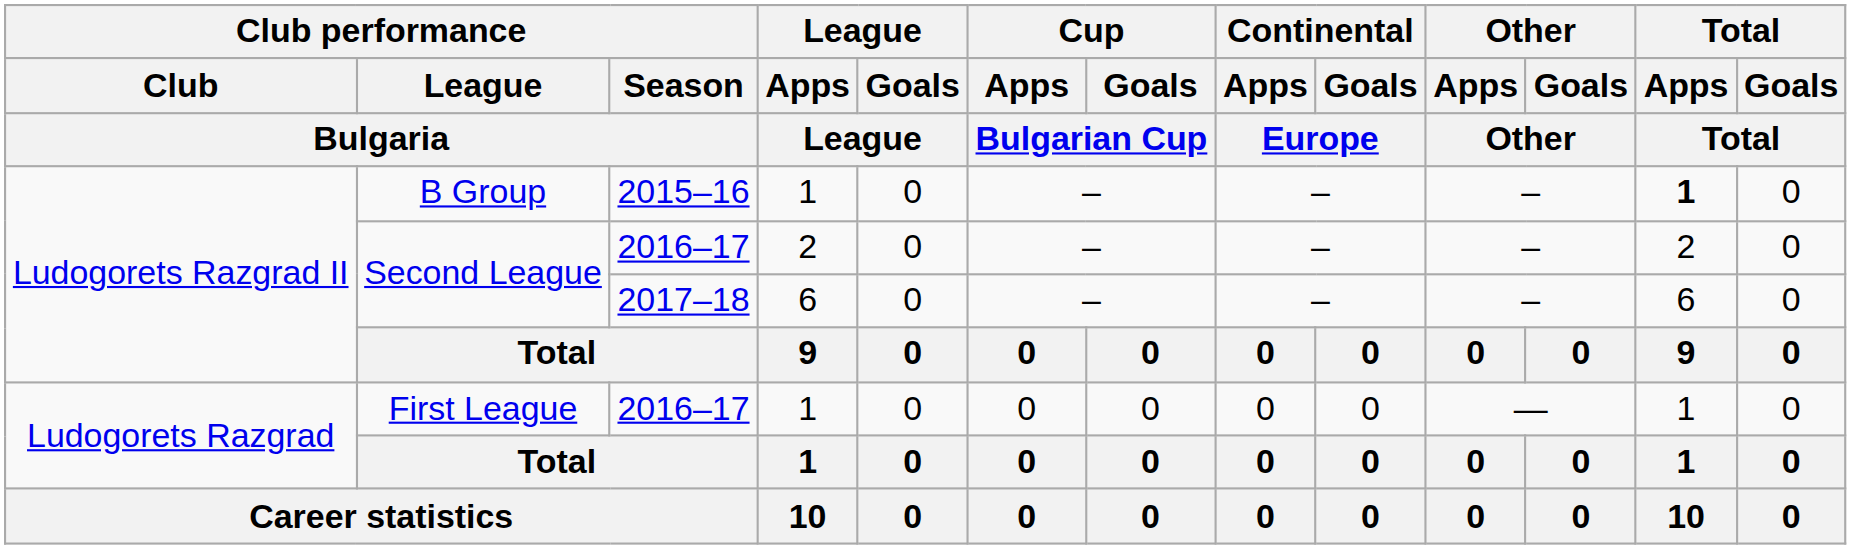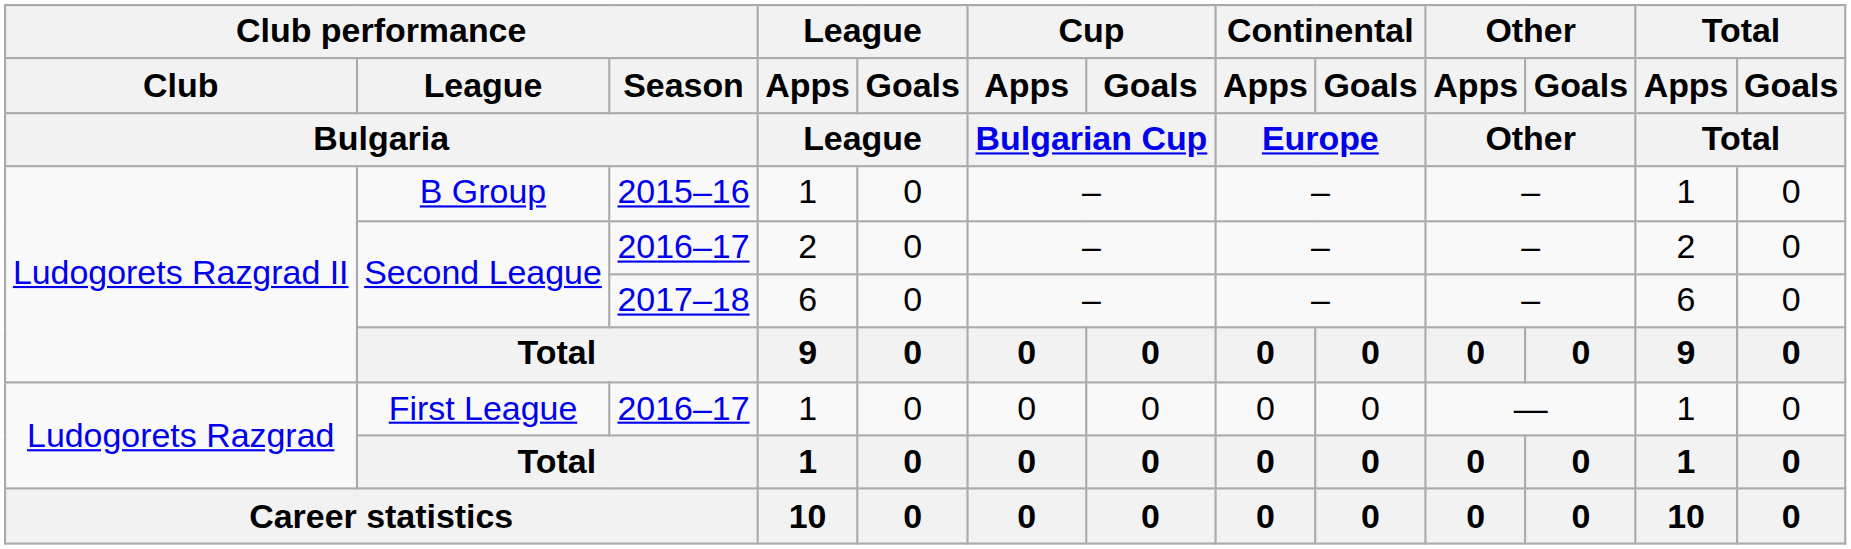B Group | Total / Apps / Total: bold -> normal
